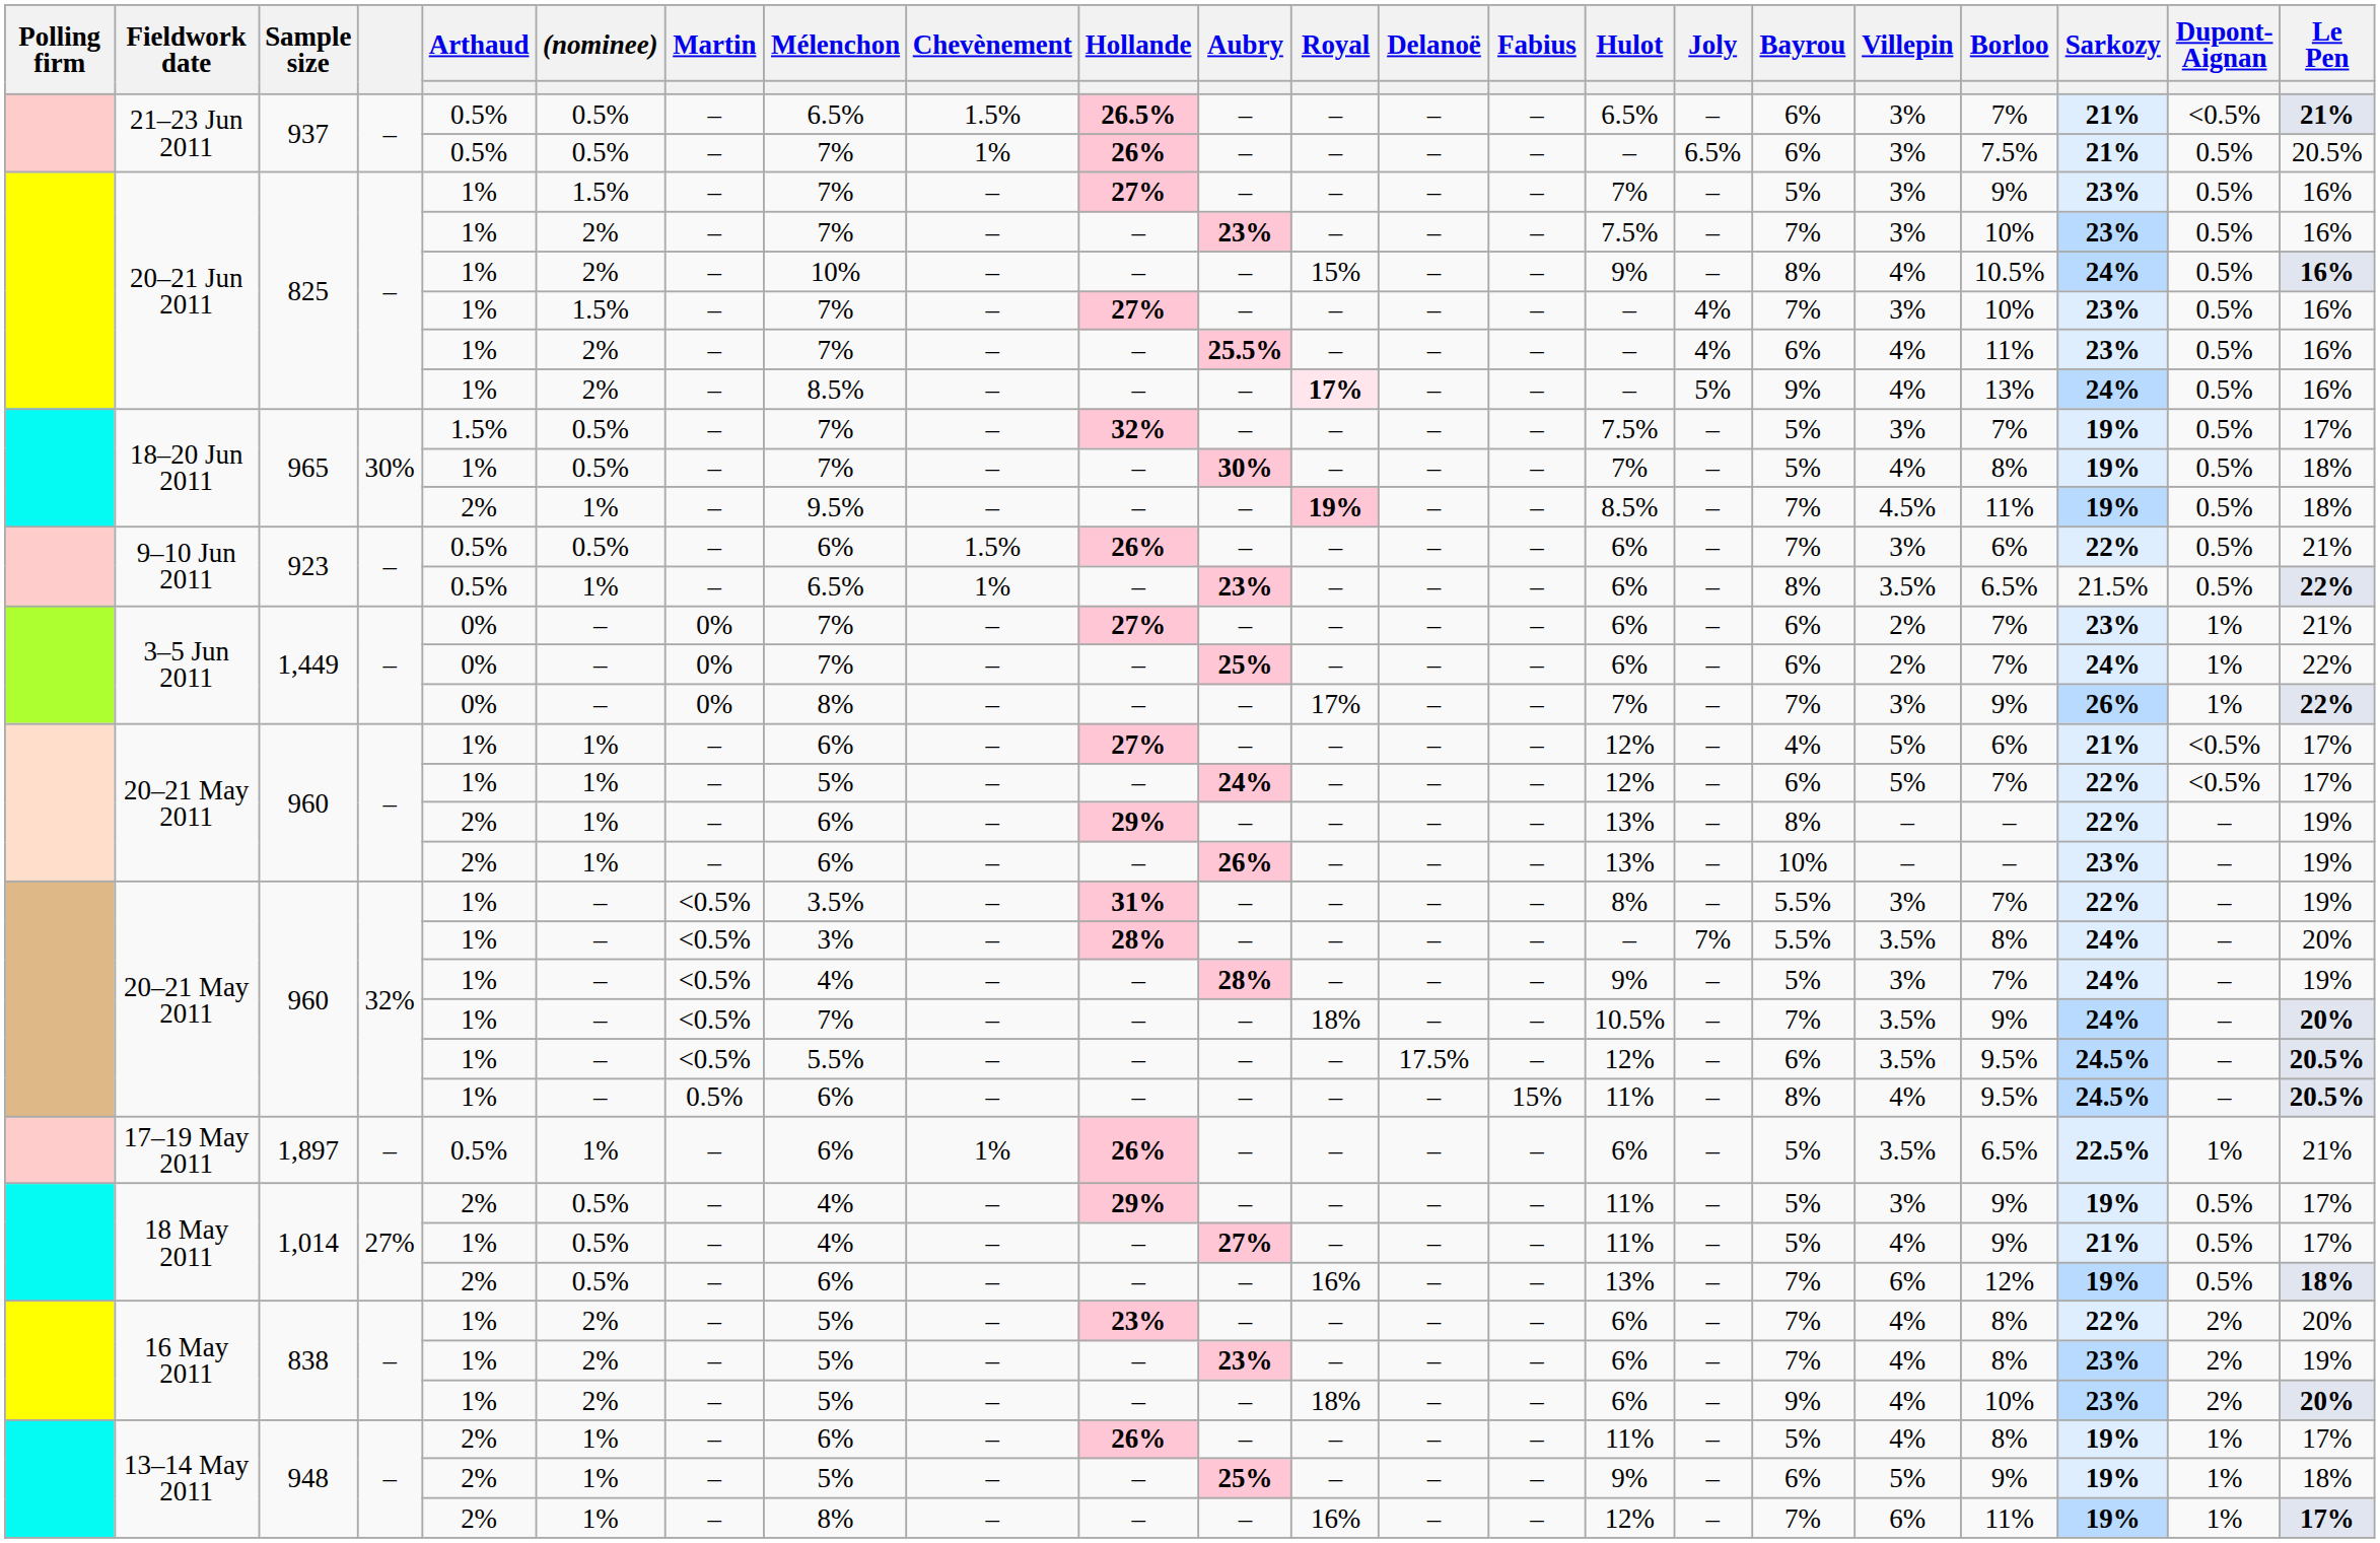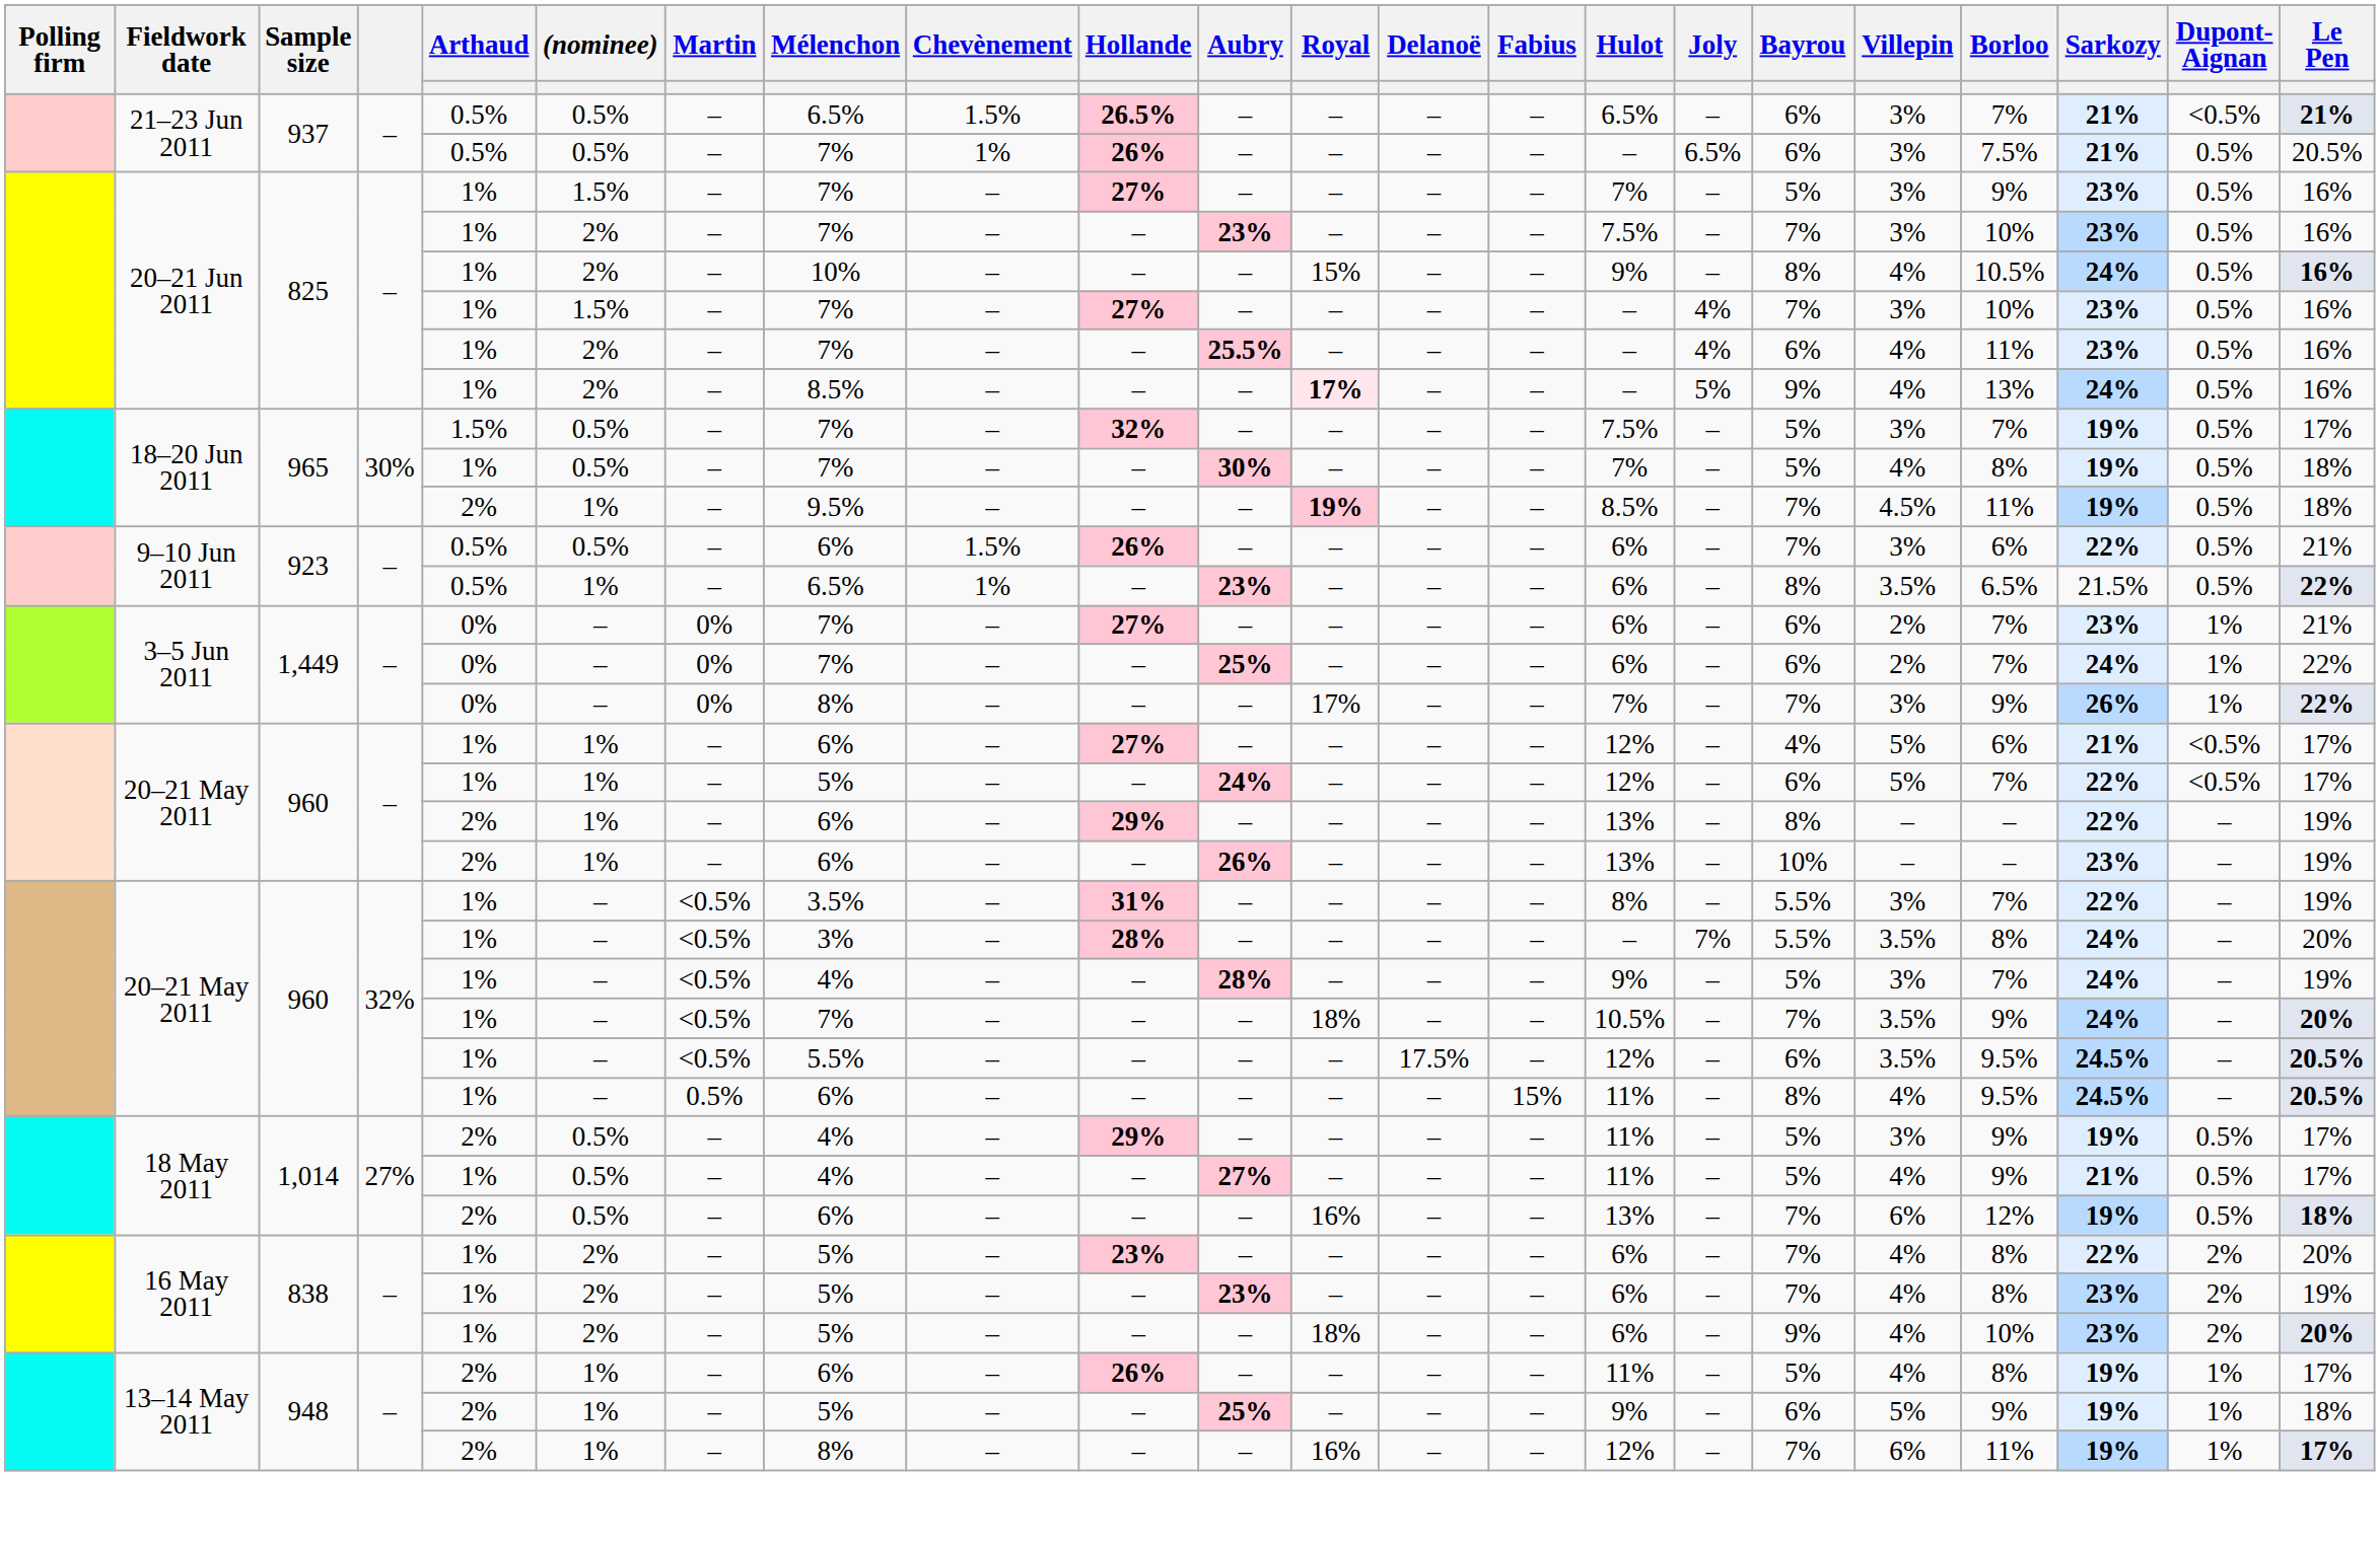- row: 17–19 May 2011 | 1,897 | – | 0.5% | 1% | – | 6% | 1% | 26% | – | – | – | – | 6% | – | 5% | 3.5% | 6.5% | 22.5% | 1% | 21%
